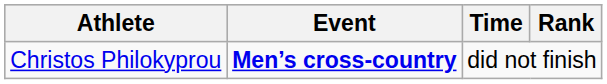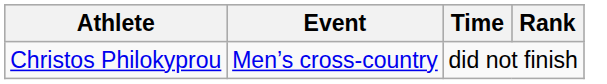Christos Philokyprou | Event: bold -> normal
